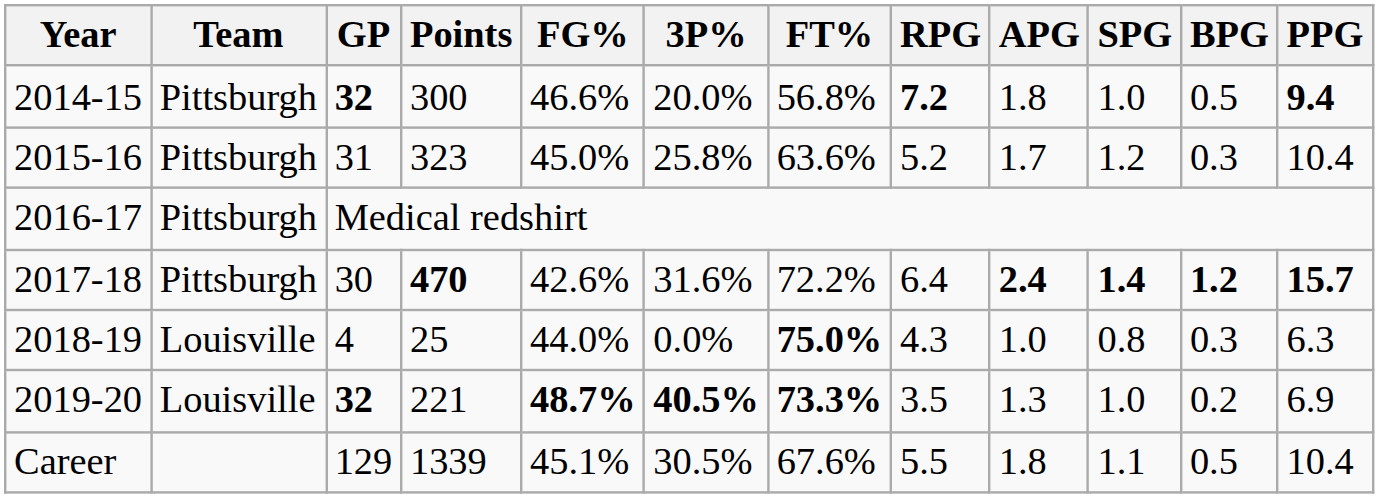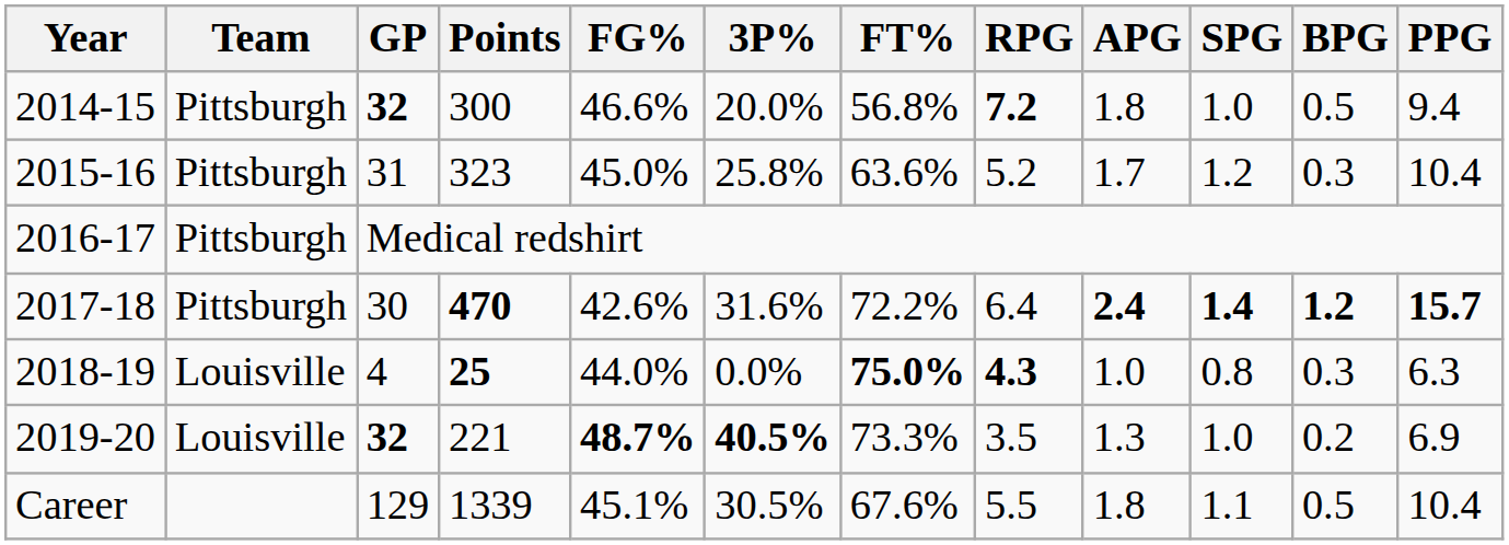2014-15 | PPG: bold -> normal
2018-19 | Points: normal -> bold
2018-19 | RPG: normal -> bold
2019-20 | FT%: bold -> normal
